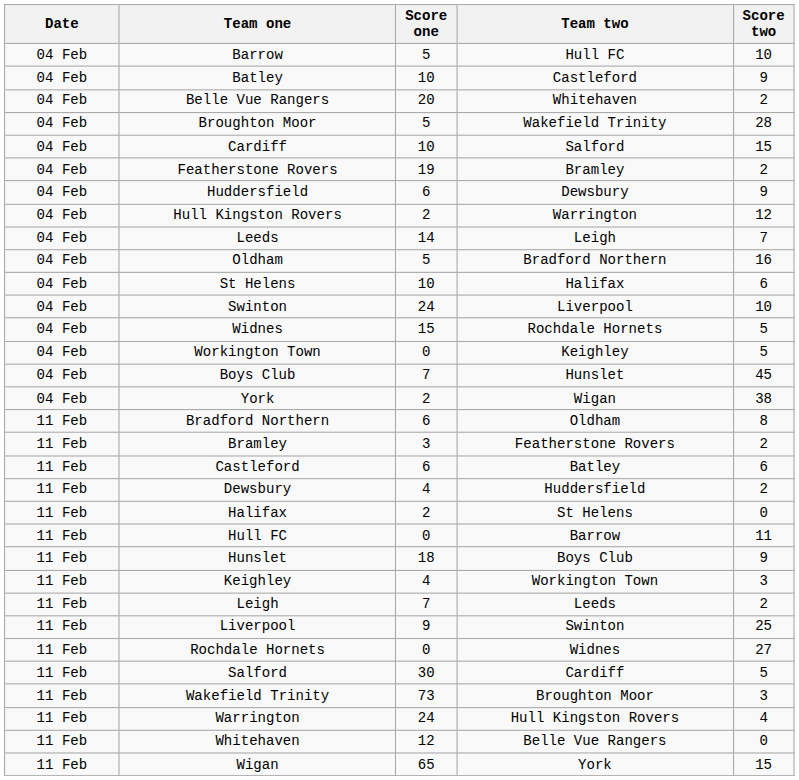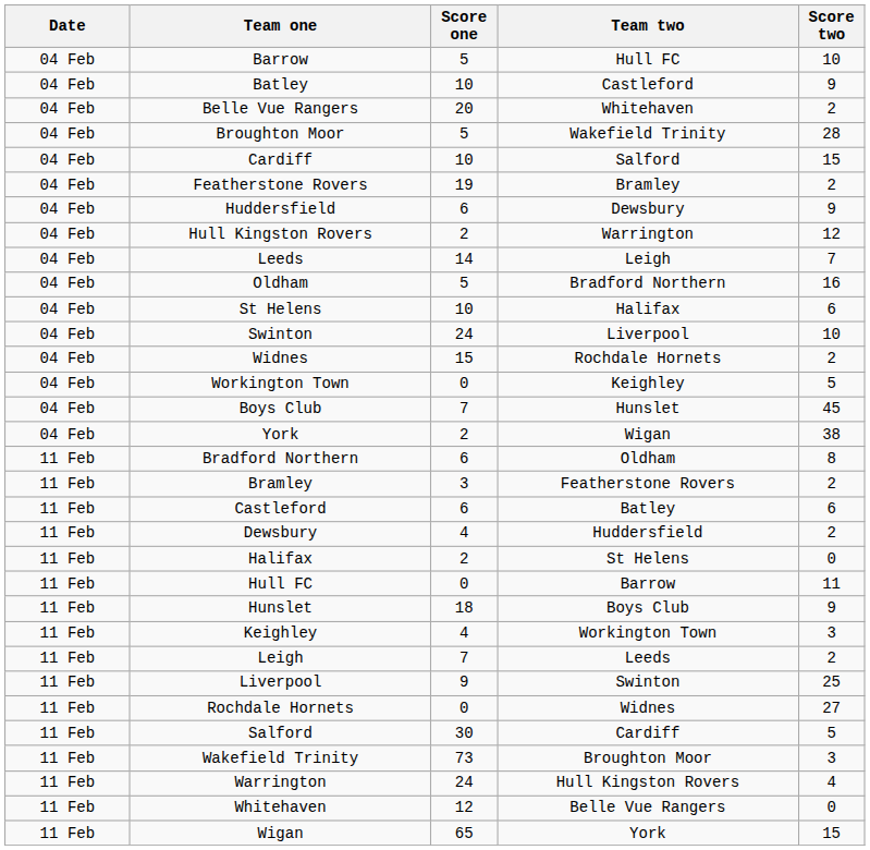row 14 | Score two: 5 -> 2
